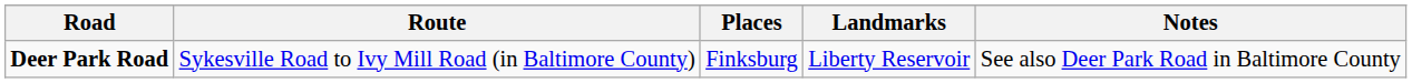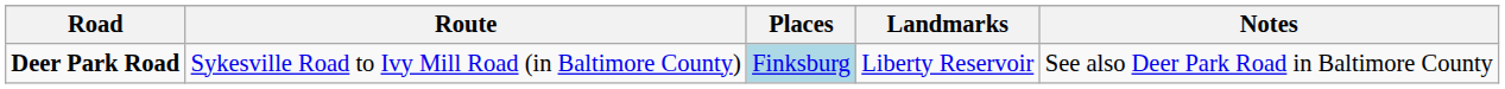Deer Park Road | Places: no background -> lightblue background
